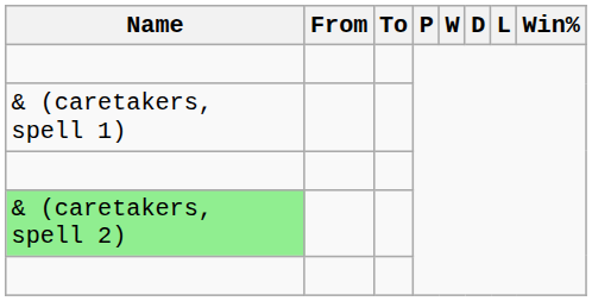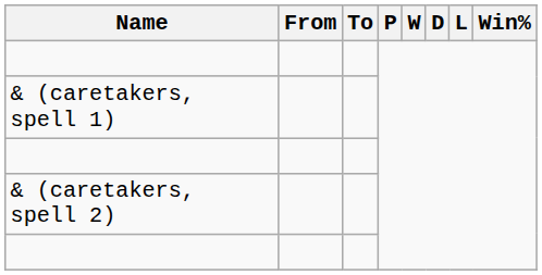& (caretakers, spell 2) | Name: lightgreen background -> no background
